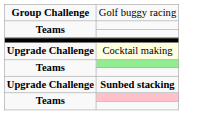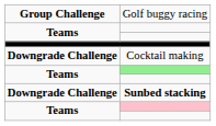row 5 | column 1: Upgrade Challenge -> Downgrade Challenge
row 5 | column 2: lightyellow background -> no background
row 8 | column 1: Upgrade Challenge -> Downgrade Challenge
